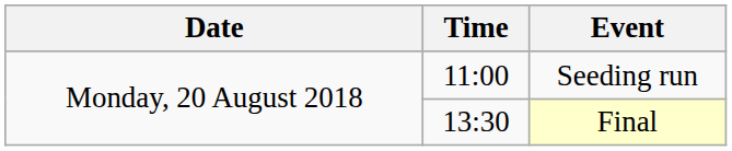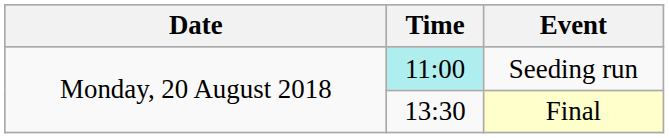Seeding run | Time: no background -> paleturquoise background
